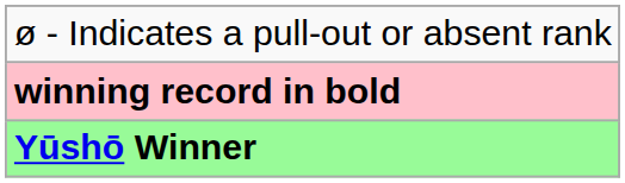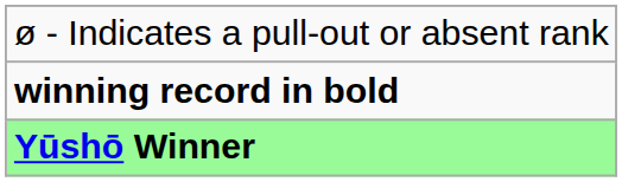row 2 | column 1: pink background -> no background
